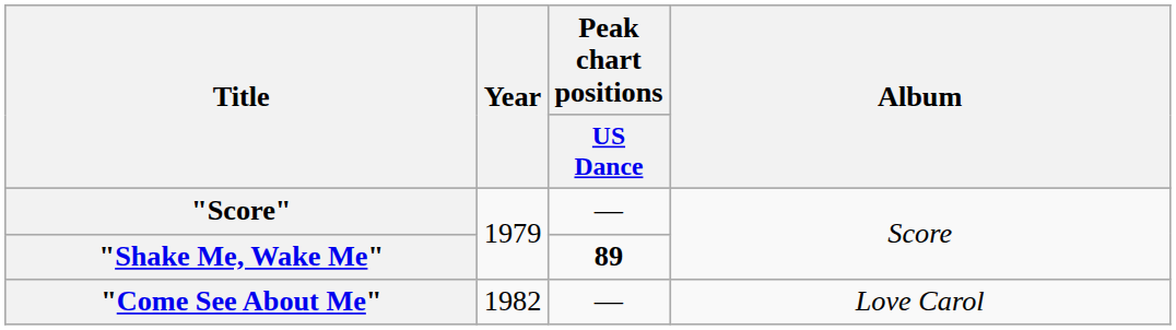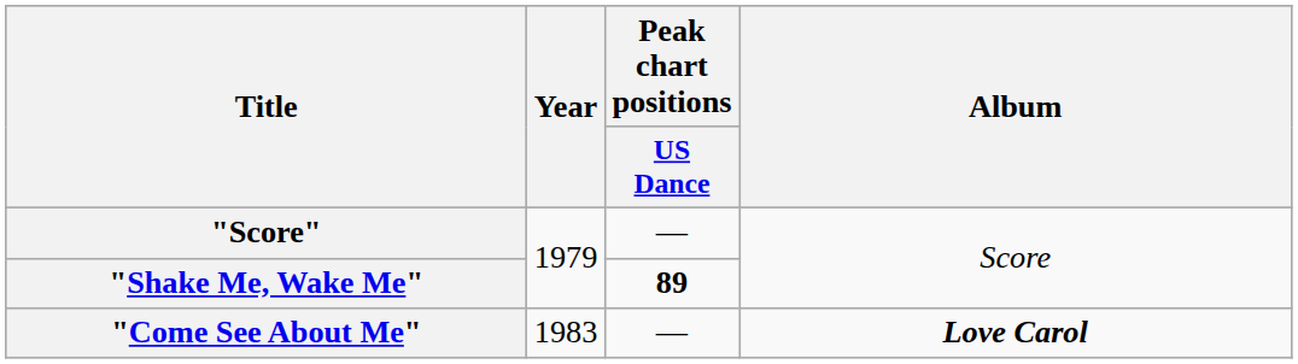"Come See About Me" | Year: 1982 -> 1983
"Come See About Me" | Album: normal -> bold
